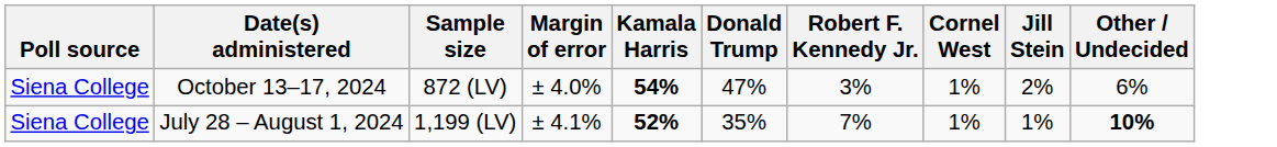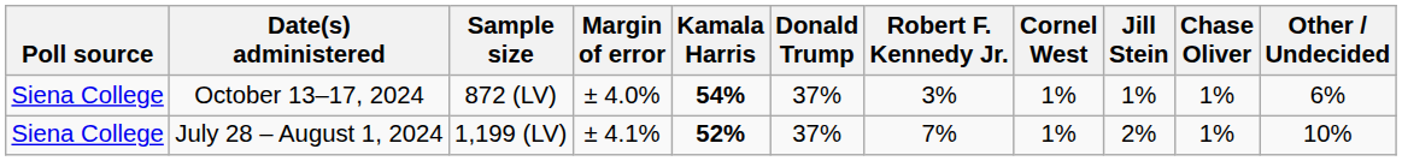+ column: Chase Oliver | 1% | 1%
October 13–17, 2024 | Donald Trump: 47% -> 37%
October 13–17, 2024 | Jill Stein: 2% -> 1%
July 28 – August 1, 2024 | Donald Trump: 35% -> 37%
July 28 – August 1, 2024 | Jill Stein: 1% -> 2%
July 28 – August 1, 2024 | Other / Undecided: bold -> normal
